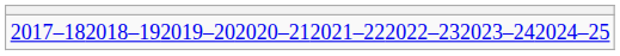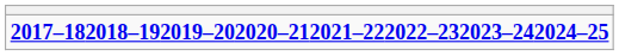row 2 | column 1: normal -> bold
